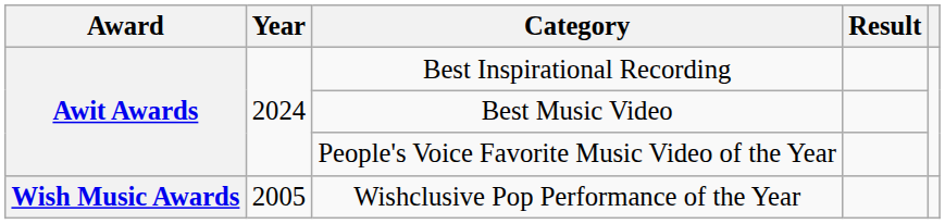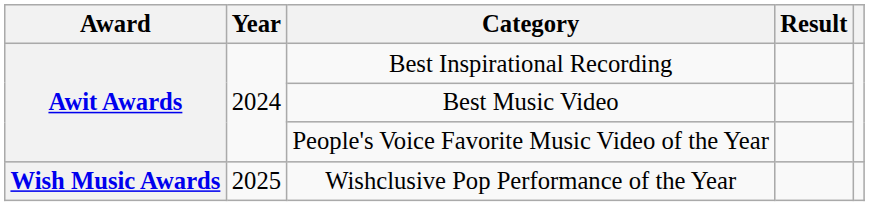Wishclusive Pop Performance of the Year | Year: 2005 -> 2025
